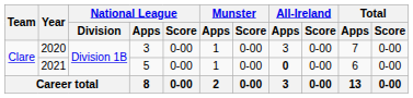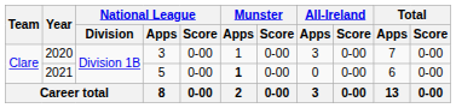2021 | Munster / Apps: normal -> bold
2021 | All-Ireland / Apps: bold -> normal
